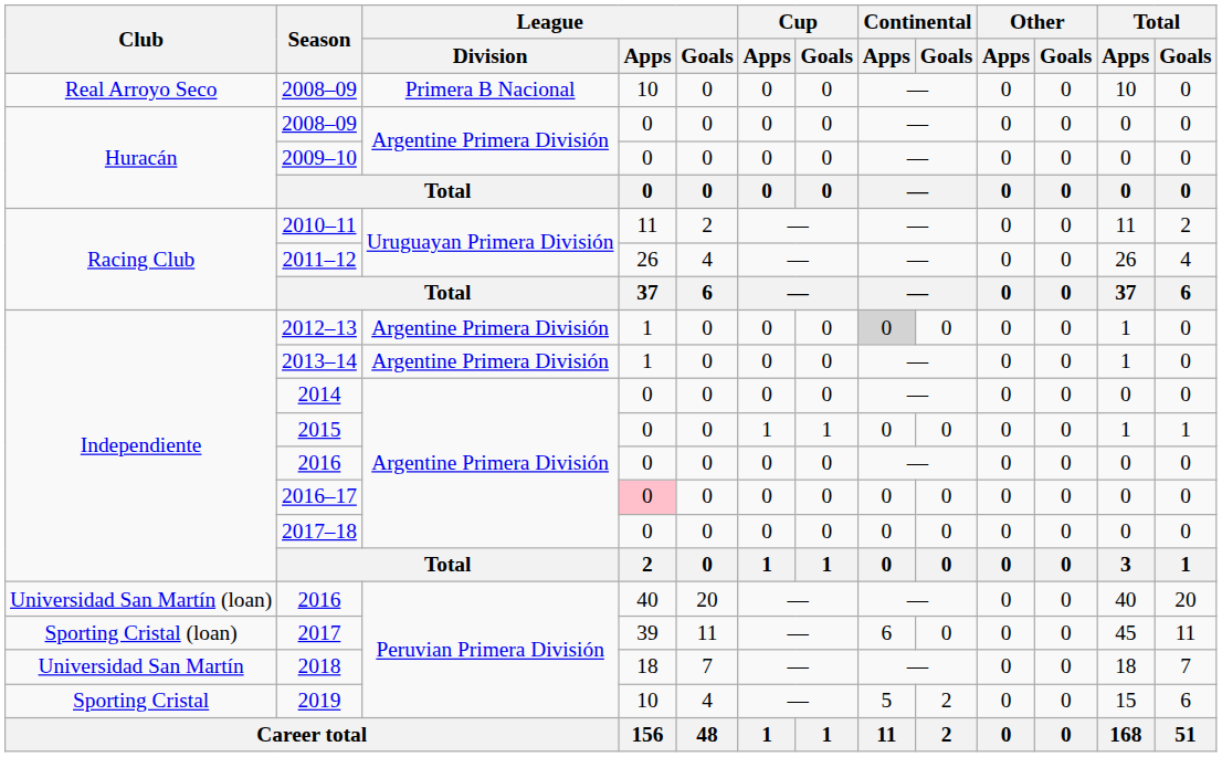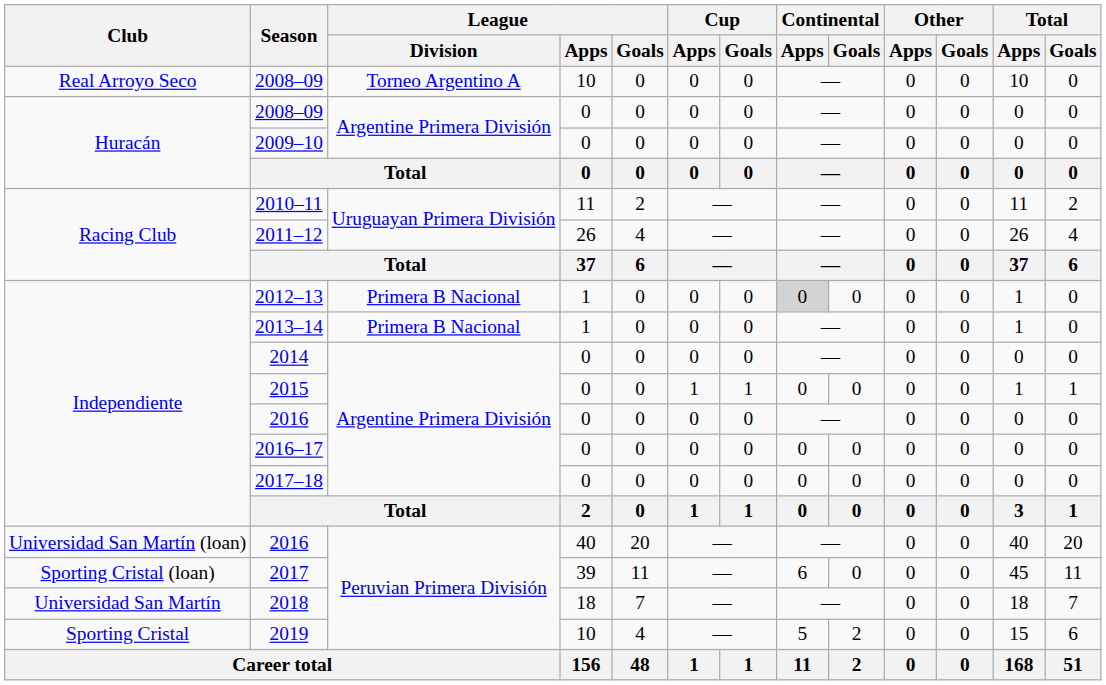Real Arroyo Seco / 2008–09 | League / Division: Primera B Nacional -> Torneo Argentino A
2012–13 | League / Division: Argentine Primera División -> Primera B Nacional
2013–14 | League / Division: Argentine Primera División -> Primera B Nacional
2016–17 | League / Apps: pink background -> no background
